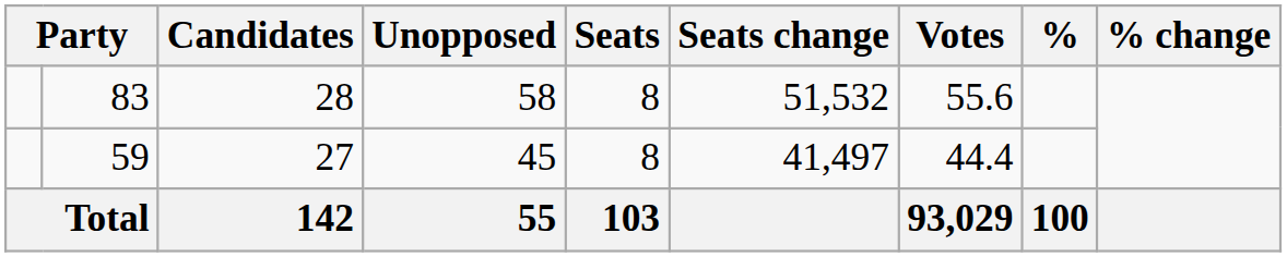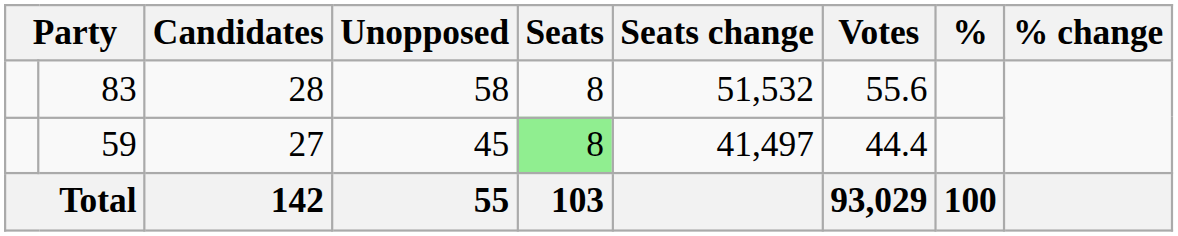59 | Seats: no background -> lightgreen background
